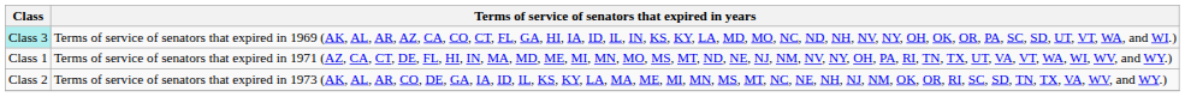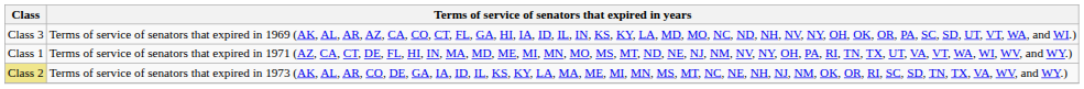Class 3 | Class: paleturquoise background -> no background
Class 2 | Class: no background -> khaki background
